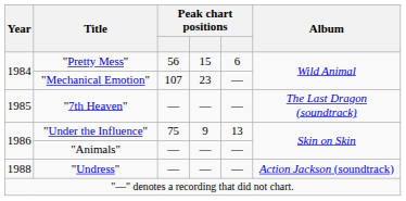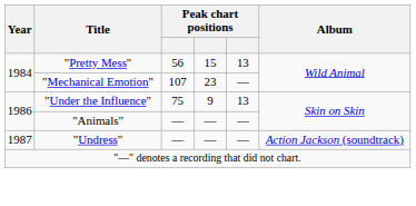"Pretty Mess" | column 5: 6 -> 13
- row: 1985 | "7th Heaven" | — | — | — | The Last Dragon (soundtrack)
"Undress" | Year: 1988 -> 1987
